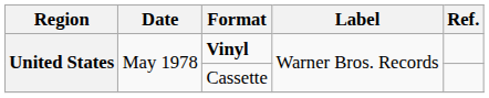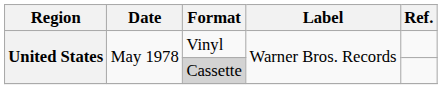Vinyl | Format: bold -> normal
Cassette | Format: no background -> lightgrey background
